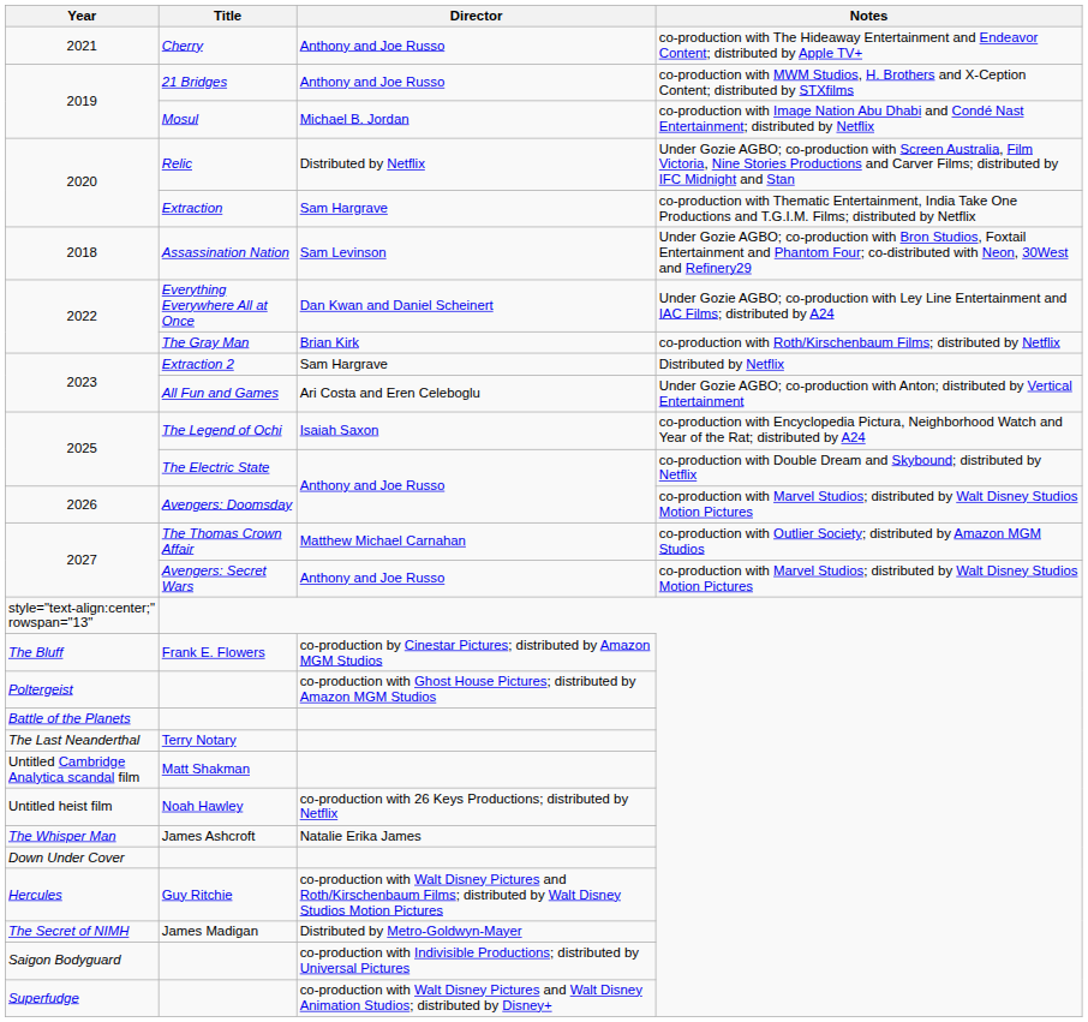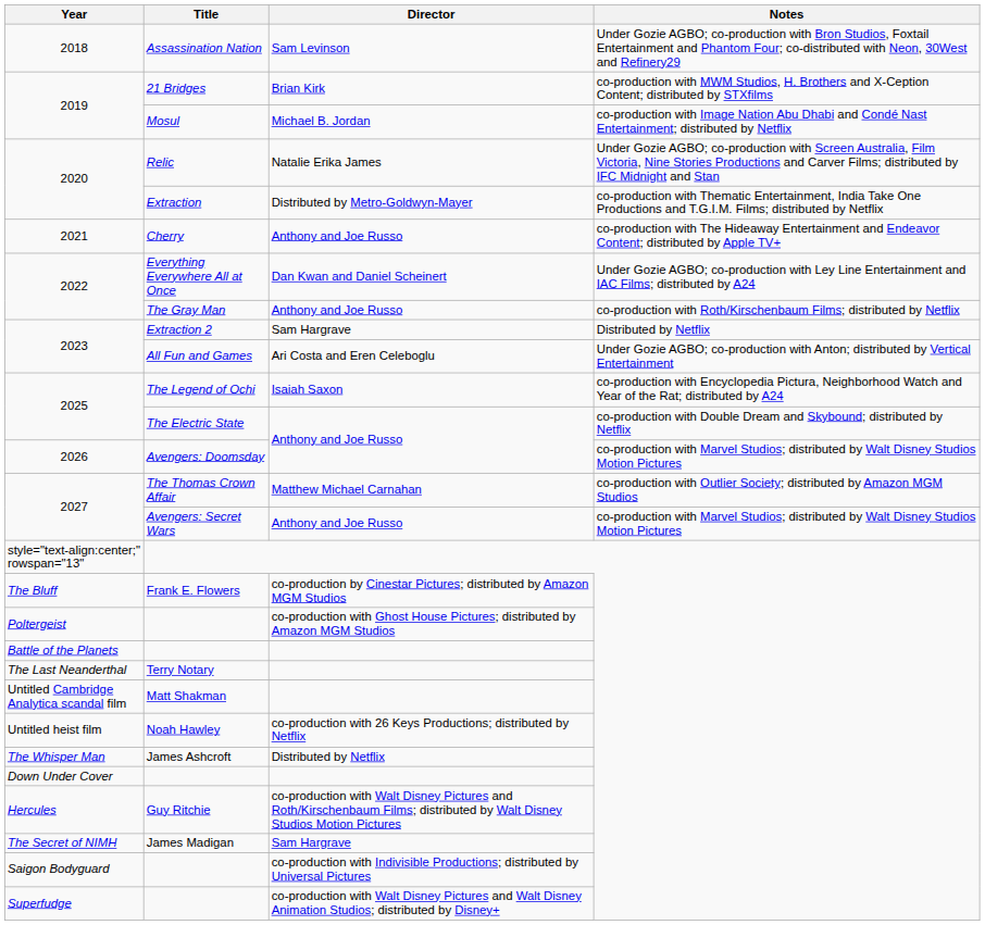rows swapped: Assassination Nation <-> Cherry
21 Bridges | Director: Anthony and Joe Russo -> Brian Kirk
Relic | Director: Distributed by Netflix -> Natalie Erika James
Extraction | Director: Sam Hargrave -> Distributed by Metro-Goldwyn-Mayer
The Gray Man | Director: Brian Kirk -> Anthony and Joe Russo
James Ashcroft | Director: Natalie Erika James -> Distributed by Netflix
James Madigan | Director: Distributed by Metro-Goldwyn-Mayer -> Sam Hargrave
